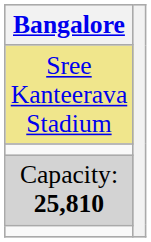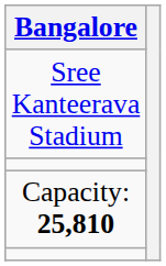row 2 | Bangalore: khaki background -> no background
row 4 | Bangalore: lightgrey background -> no background
